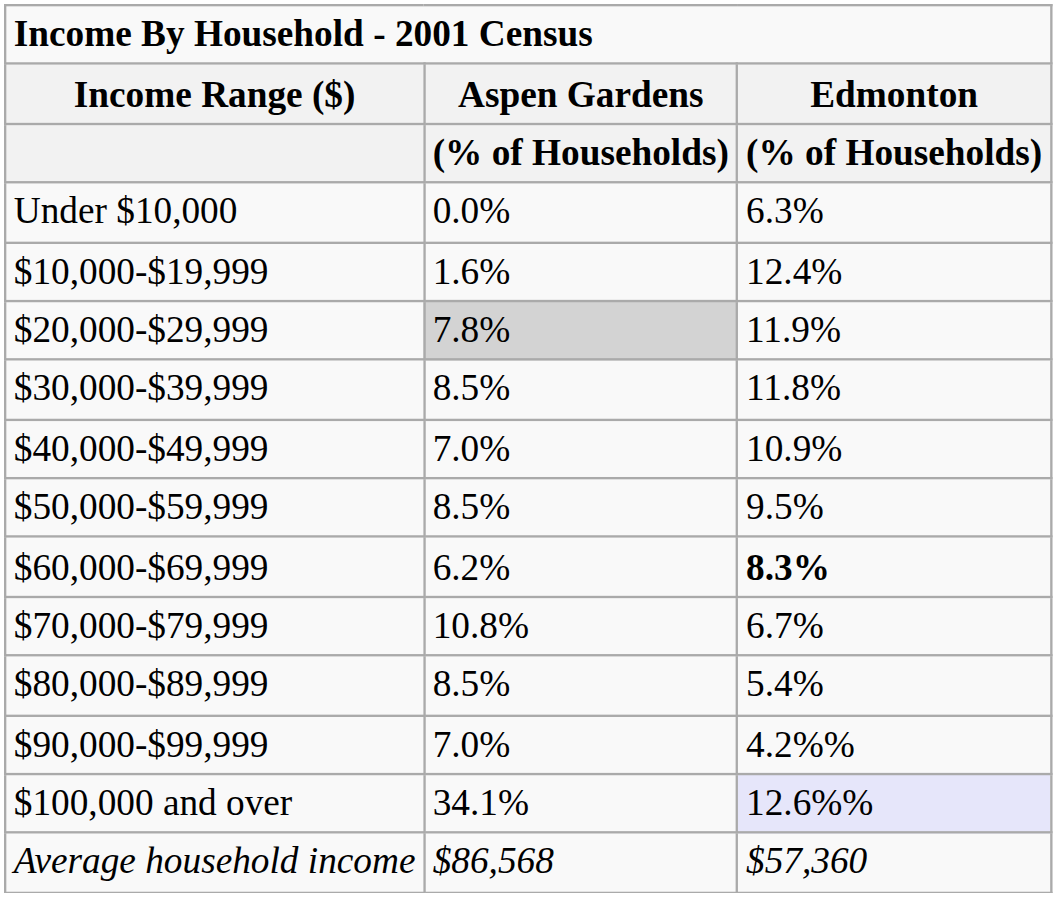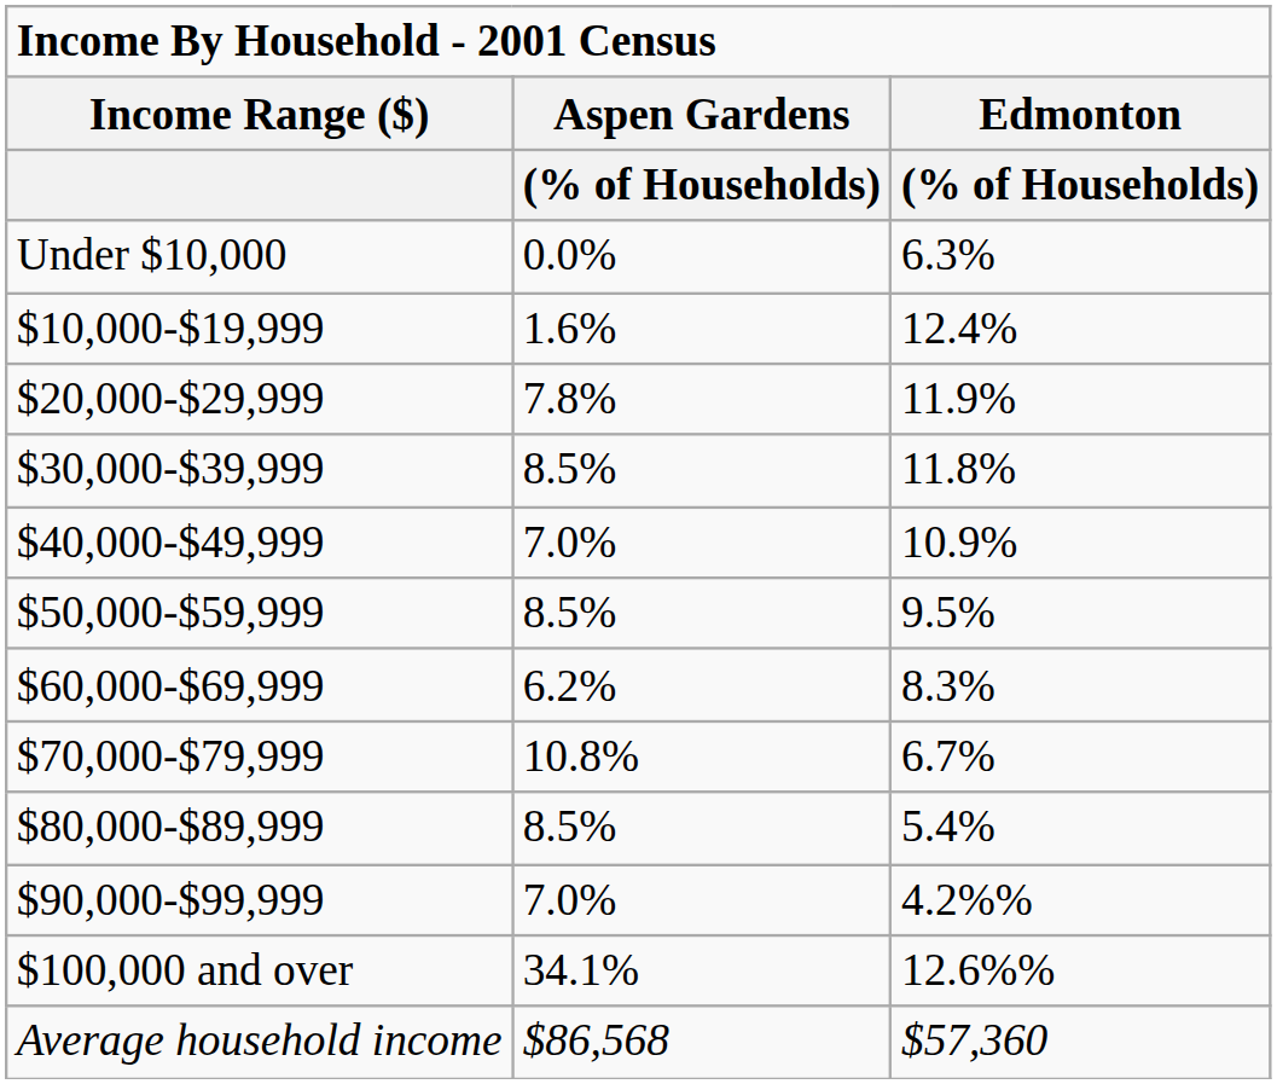$20,000-$29,999 | Aspen Gardens / (% of Households): lightgrey background -> no background
$60,000-$69,999 | Edmonton / (% of Households): bold -> normal
$100,000 and over | Edmonton / (% of Households): lavender background -> no background
